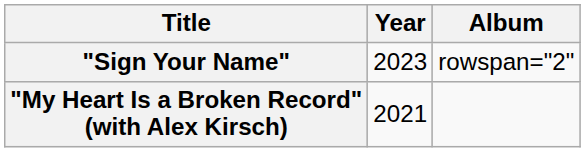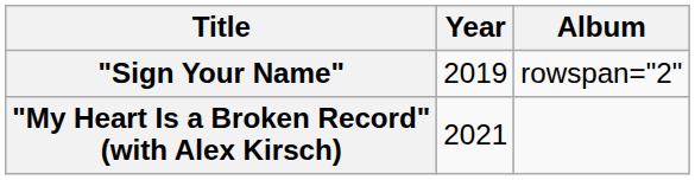"Sign Your Name" | Year: 2023 -> 2019
